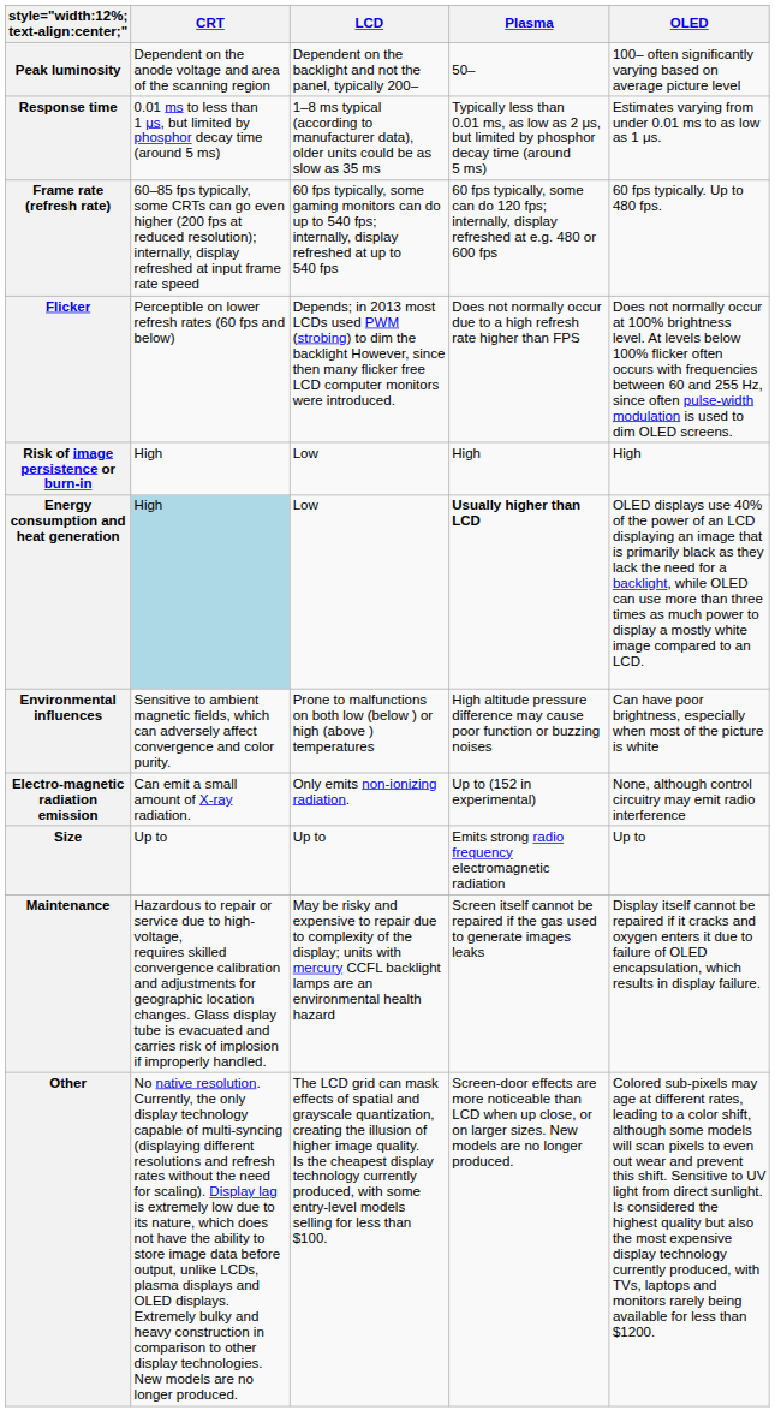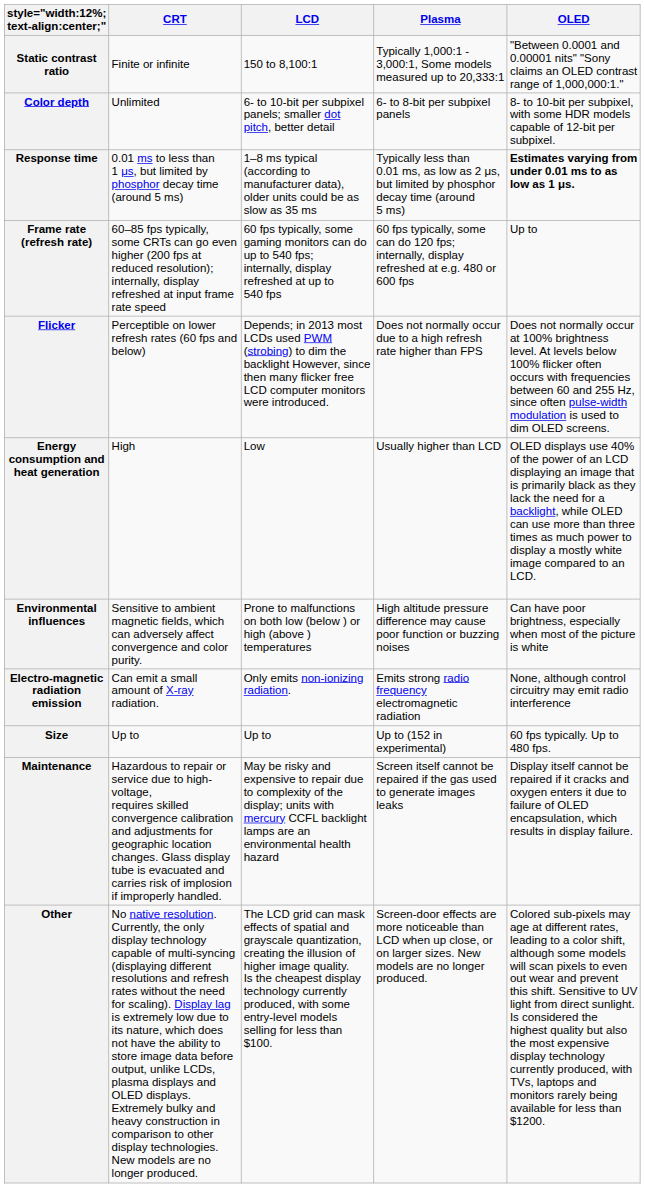+ row: Static contrast ratio | Finite or infinite | 150 to 8,100:1 | Typically 1,000:1 - 3,000:1, Some models measured up to 20,333:1 | "Between 0.0001 and 0.00001 nits" "Sony claims an OLED contrast range of 1,000,000:1."
- row: Peak luminosity | Dependent on the anode voltage and area of the scanning region | Dependent on the backlight and not the panel, typically 200– | 50– | 100– often significantly varying based on average picture level
+ row: Color depth | Unlimited | 6- to 10-bit per subpixel panels; smaller dot pitch, better detail | 6- to 8-bit per subpixel panels | 8- to 10-bit per subpixel, with some HDR models capable of 12-bit per subpixel.
Response time | OLED: normal -> bold
Frame rate (refresh rate) | OLED: 60 fps typically. Up to 480 fps. -> Up to
- row: Risk of image persistence or burn-in | High | Low | High | High
Energy consumption and heat generation | CRT: lightblue background -> no background
Energy consumption and heat generation | Plasma: bold -> normal
Electro-magnetic radiation emission | Plasma: Up to (152 in experimental) -> Emits strong radio frequency electromagnetic radiation
Size | Plasma: Emits strong radio frequency electromagnetic radiation -> Up to (152 in experimental)
Size | OLED: Up to -> 60 fps typically. Up to 480 fps.
